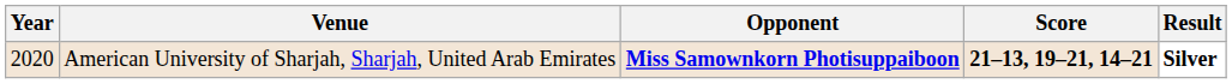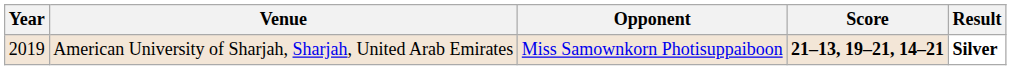row 2 | Year: 2020 -> 2019
row 2 | Opponent: bold -> normal
